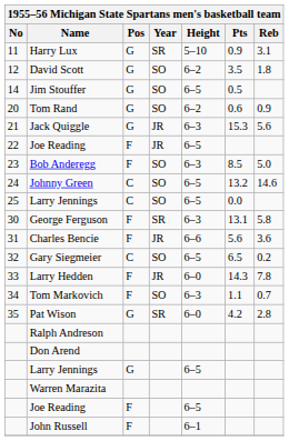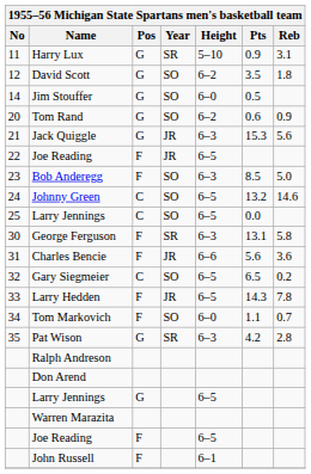Jim Stouffer | Height: 6–5 -> 6–0
Larry Hedden | Height: 6–0 -> 6–5
Tom Markovich | Height: 6–3 -> 6–0
Pat Wison | Height: 6–0 -> 6–3
